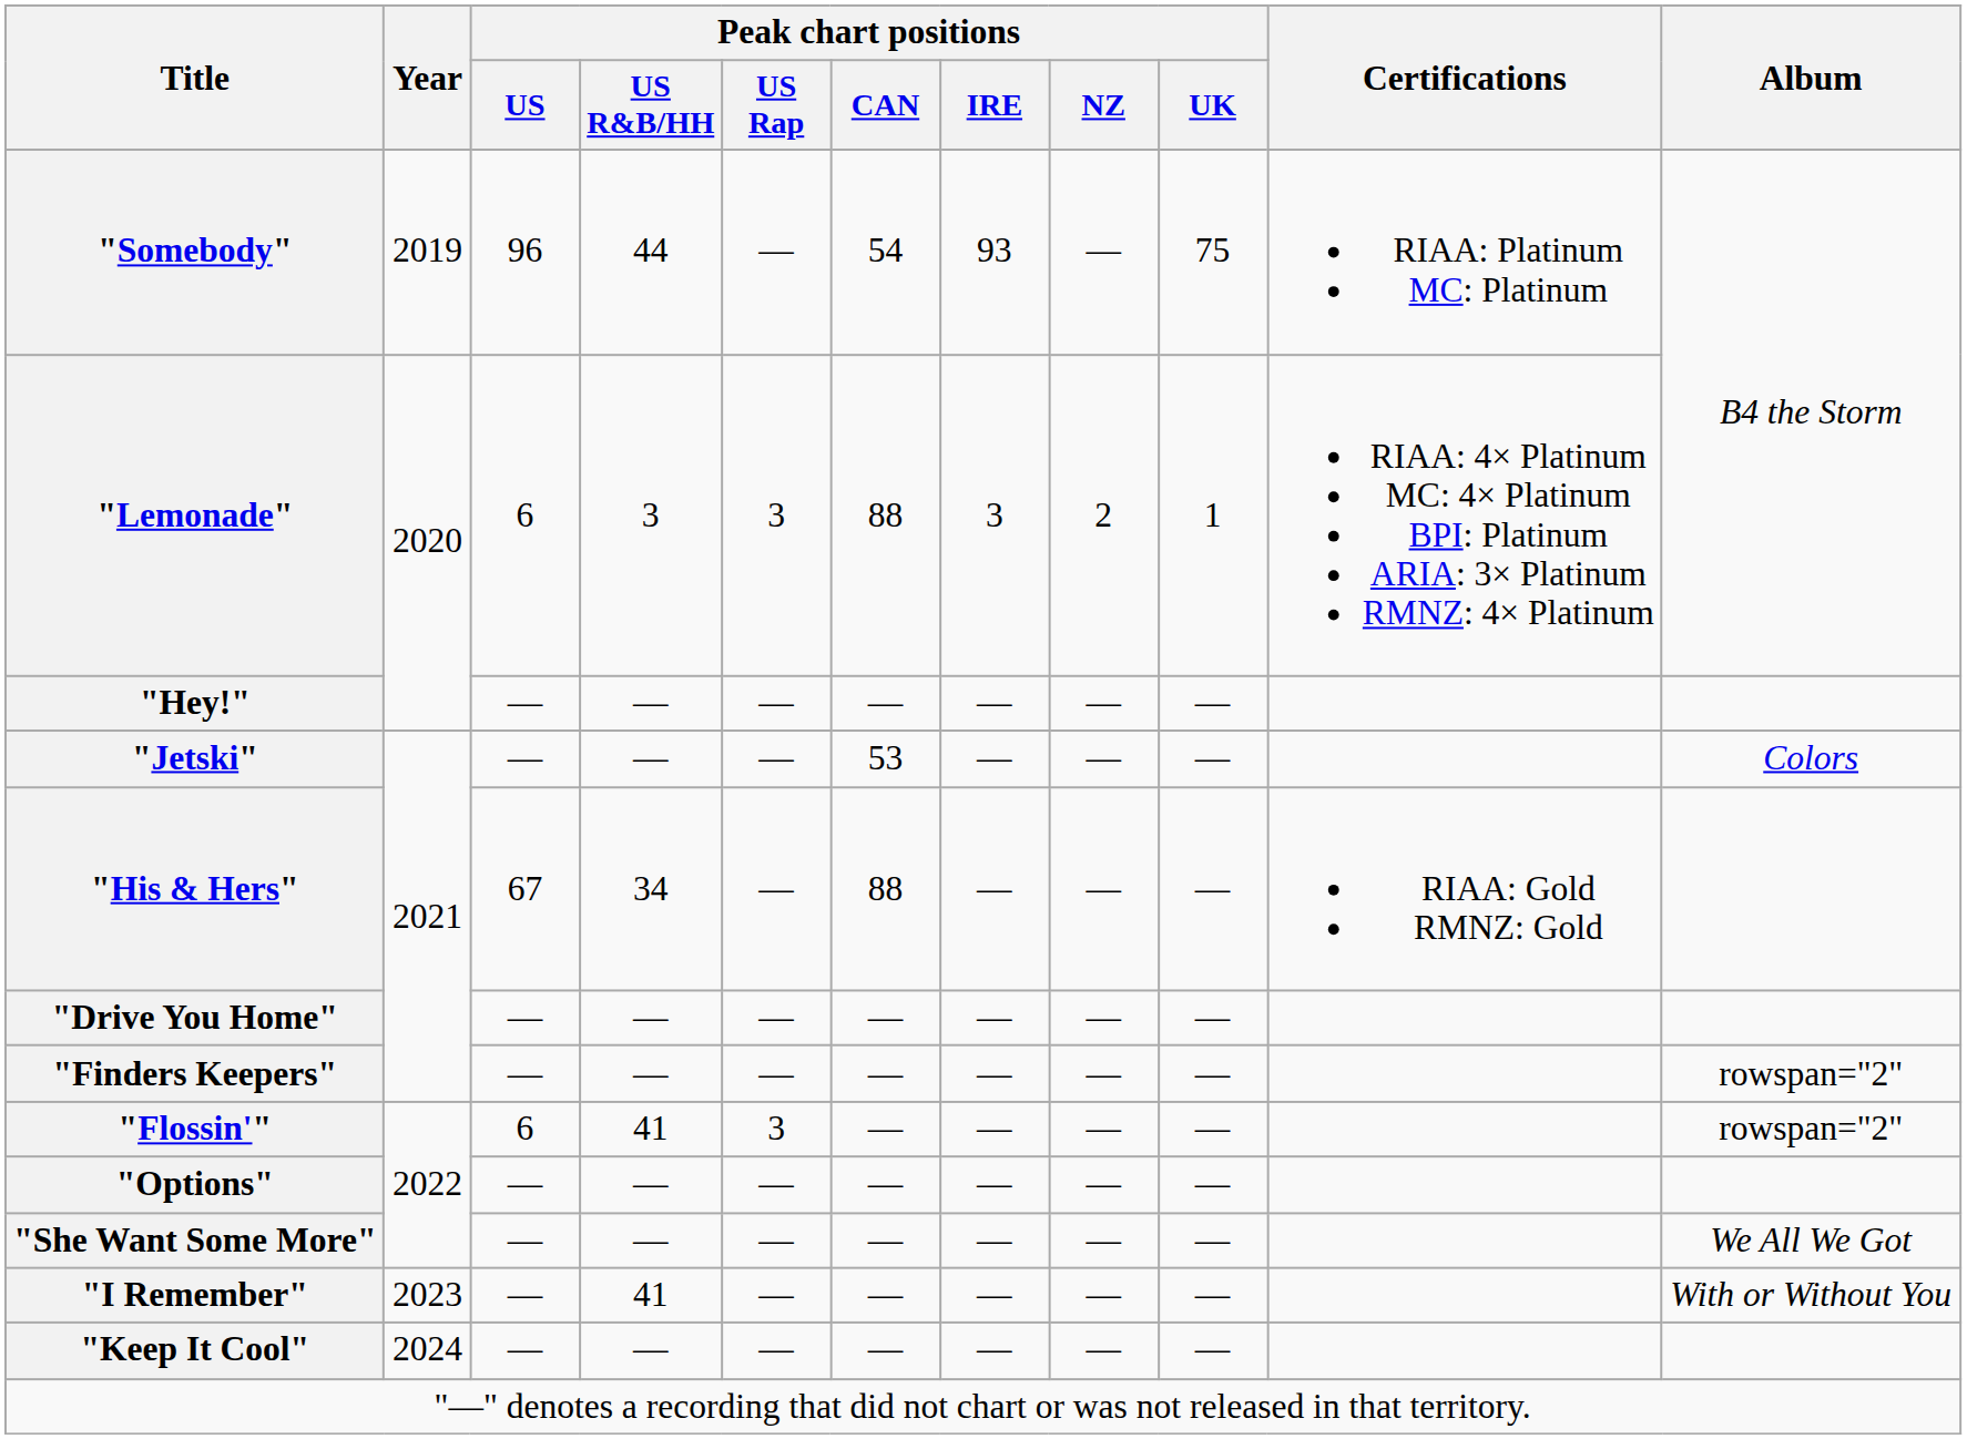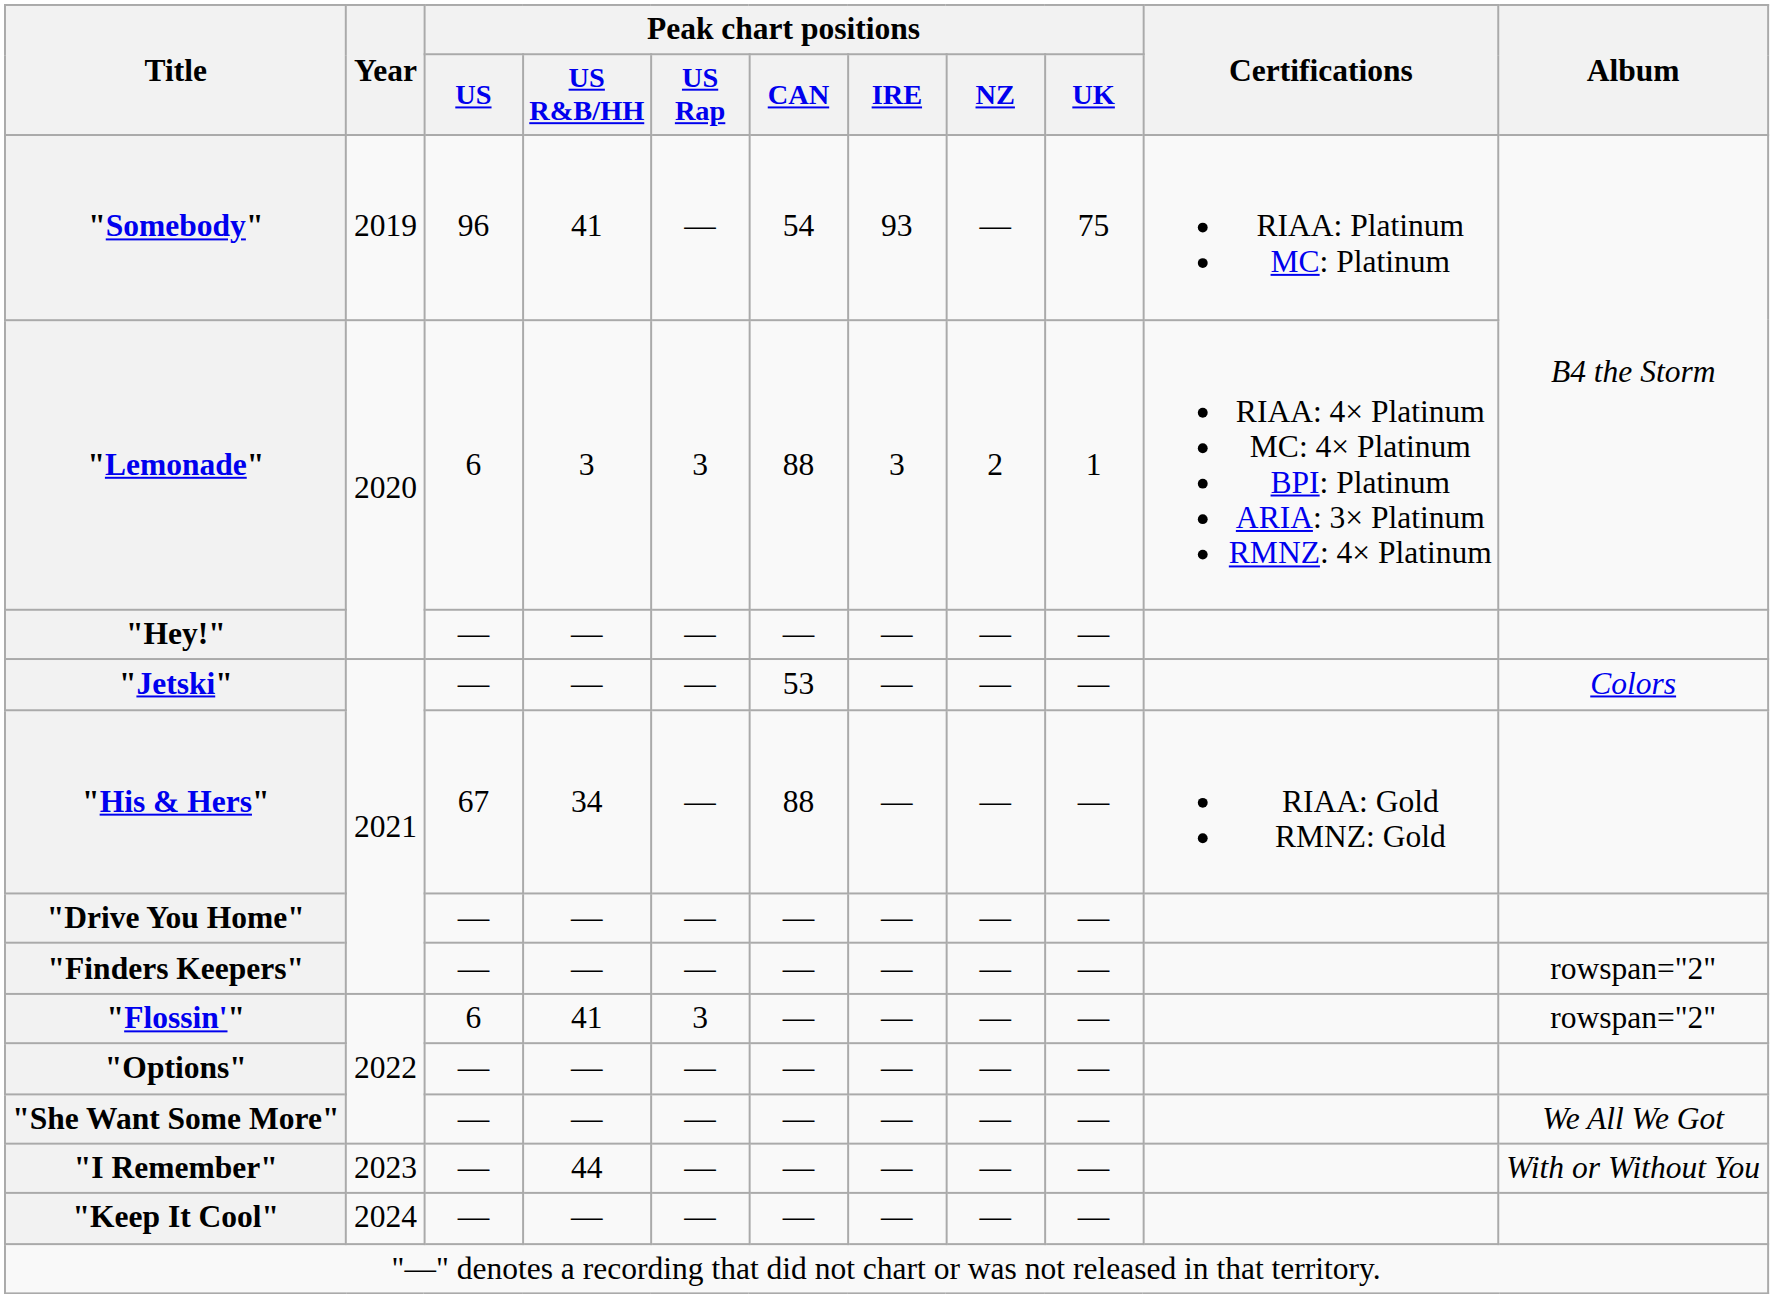"Somebody" | Peak chart positions / US R&B/HH: 44 -> 41
"I Remember" | Peak chart positions / US R&B/HH: 41 -> 44
